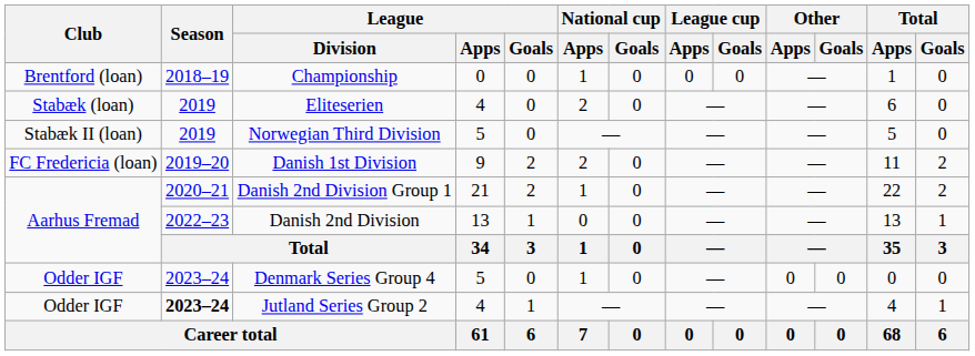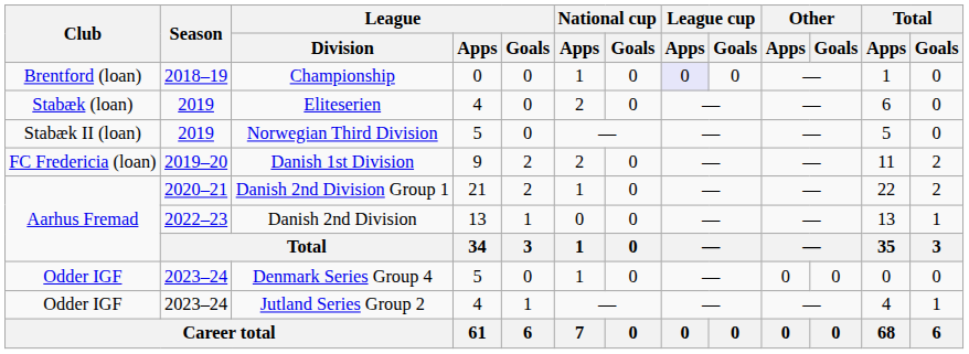Championship | League cup / Apps: no background -> lavender background
Jutland Series Group 2 | Season: bold -> normal
